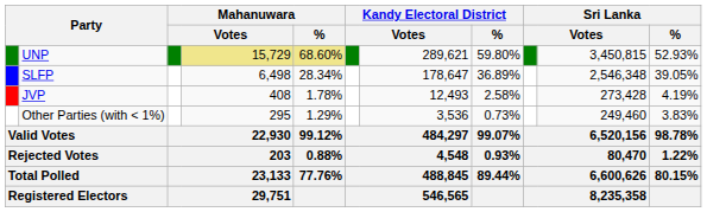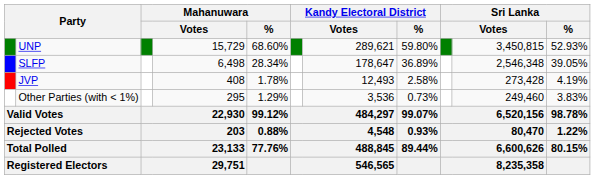UNP | column 4: khaki background -> no background
UNP | Mahanuwara / %: khaki background -> no background
